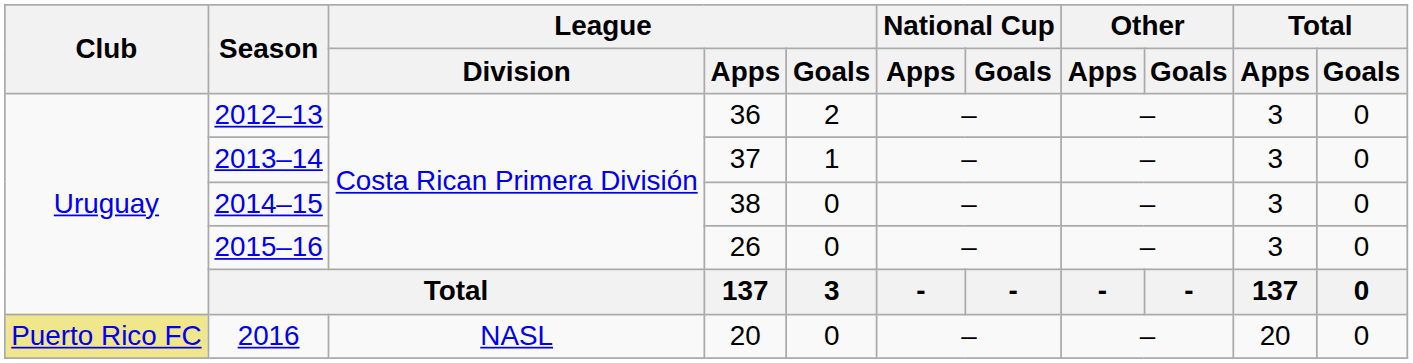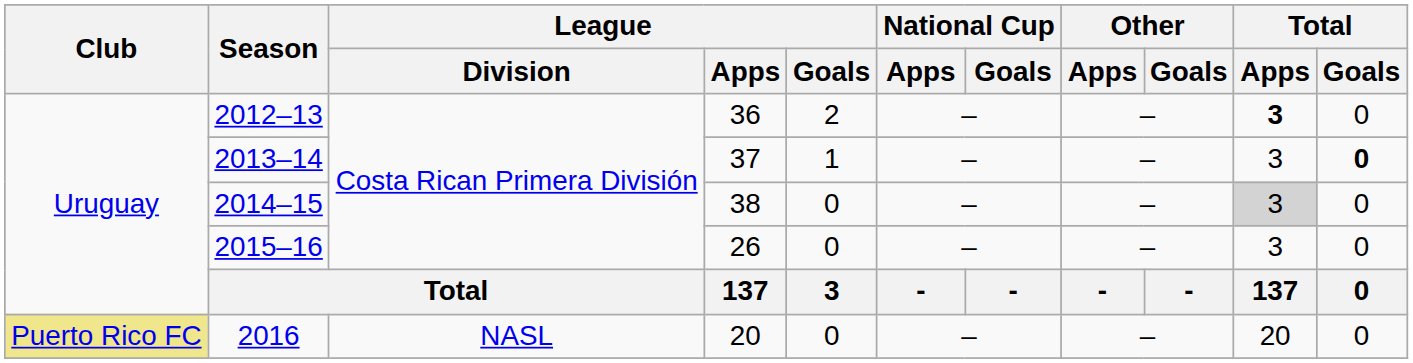2012–13 | Total / Apps: normal -> bold
2013–14 | Total / Goals: normal -> bold
2014–15 | Total / Apps: no background -> lightgrey background
